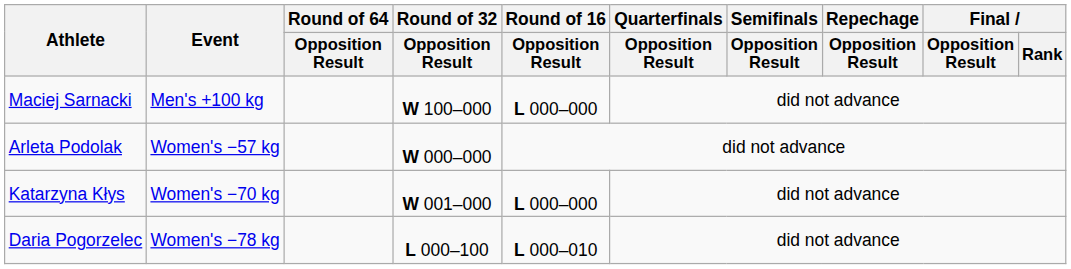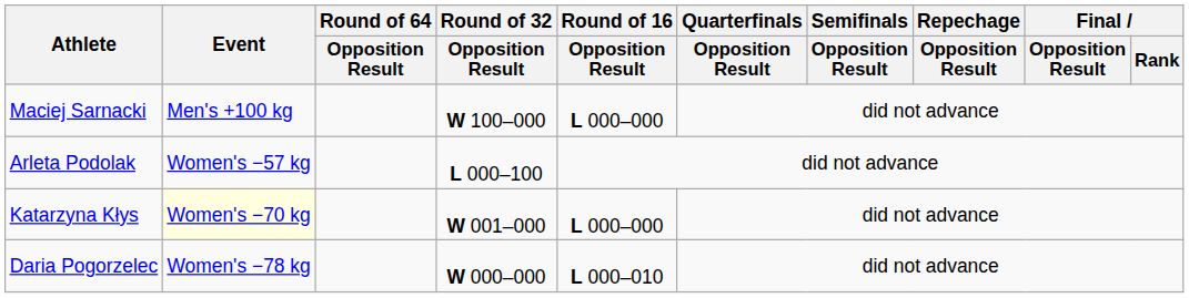Arleta Podolak | Round of 32 / Opposition Result: W 000–000 -> L 000–100
Katarzyna Kłys | Event: no background -> lightyellow background
Daria Pogorzelec | Round of 32 / Opposition Result: L 000–100 -> W 000–000
